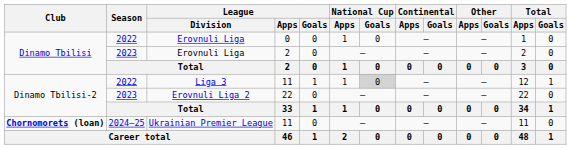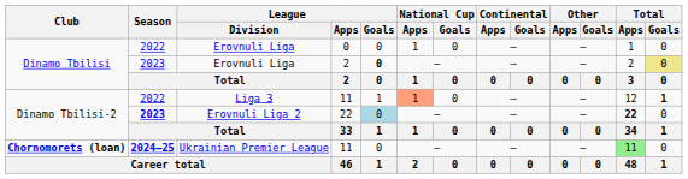Erovnuli Liga / 2 | League / Goals: normal -> bold
Erovnuli Liga / 2 | Total / Goals: no background -> khaki background
Liga 3 | National Cup / Apps: no background -> lightsalmon background
Liga 3 | National Cup / Goals: lightgrey background -> no background
Liga 3 | Total / Goals: normal -> bold
Erovnuli Liga 2 | Season: normal -> bold
Erovnuli Liga 2 | League / Goals: no background -> lightblue background
Erovnuli Liga 2 | Total / Apps: normal -> bold
Ukrainian Premier League | Season: normal -> bold
Ukrainian Premier League | Total / Apps: no background -> lightgreen background
